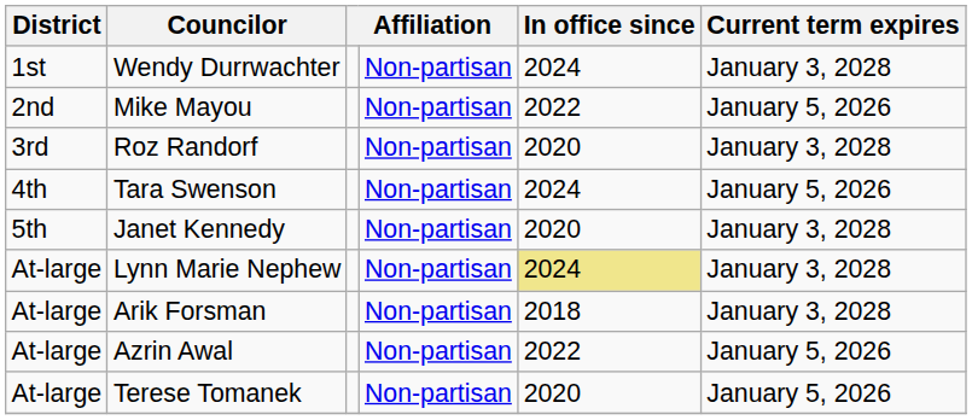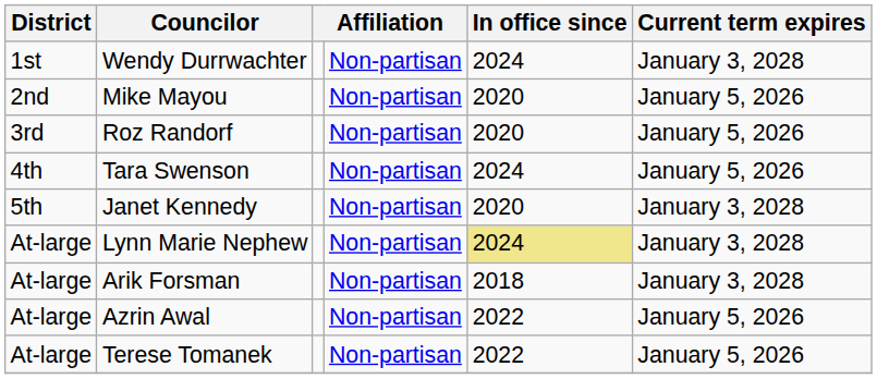Mike Mayou | In office since: 2022 -> 2020
Roz Randorf | Current term expires: January 3, 2028 -> January 5, 2026
Terese Tomanek | In office since: 2020 -> 2022
